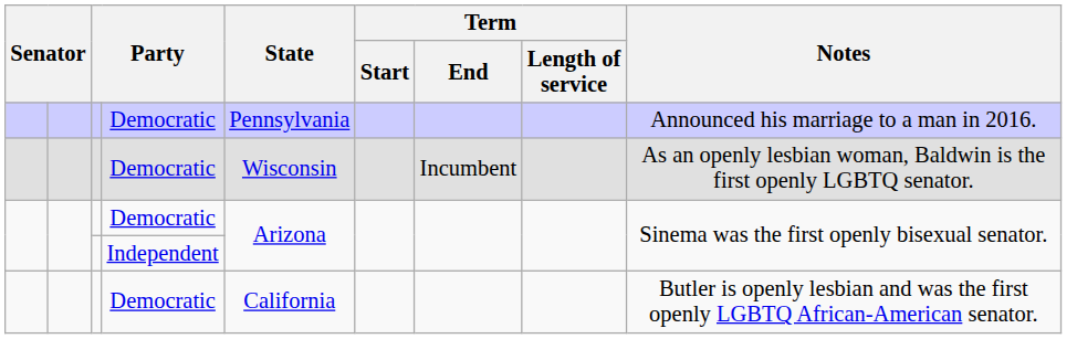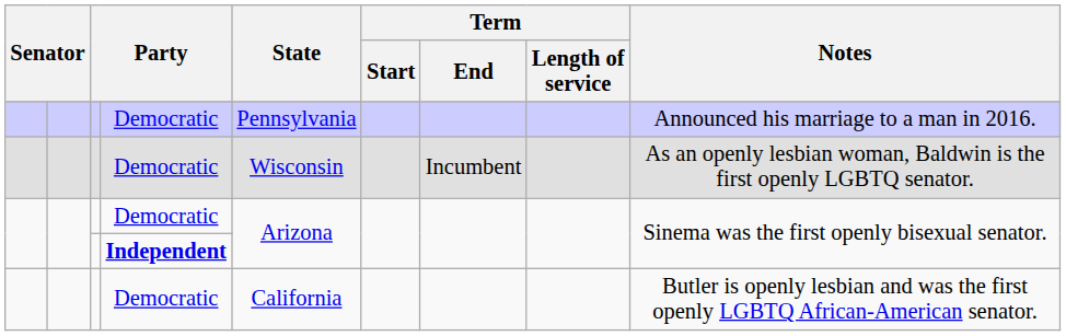Independent | column 4: normal -> bold
